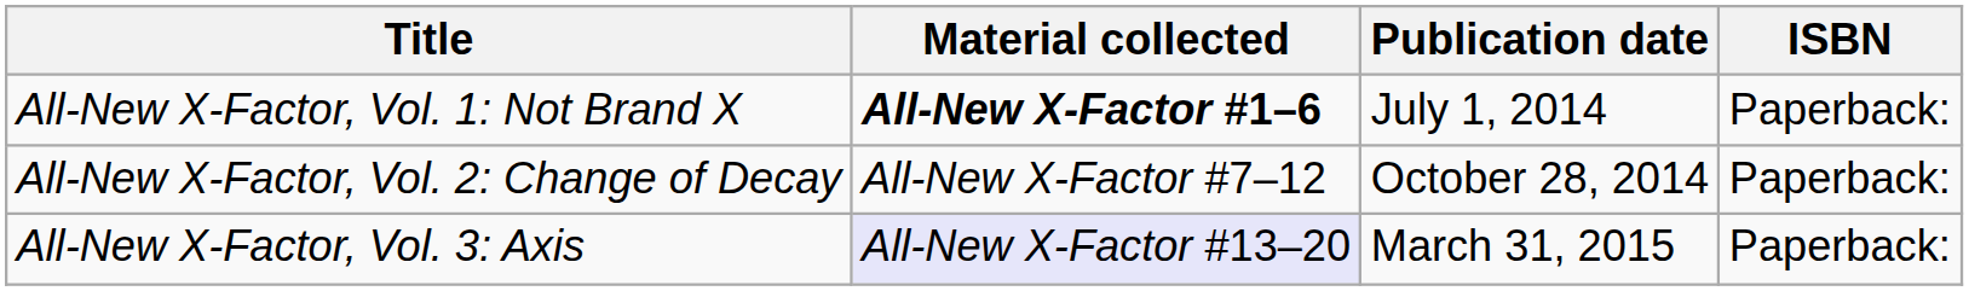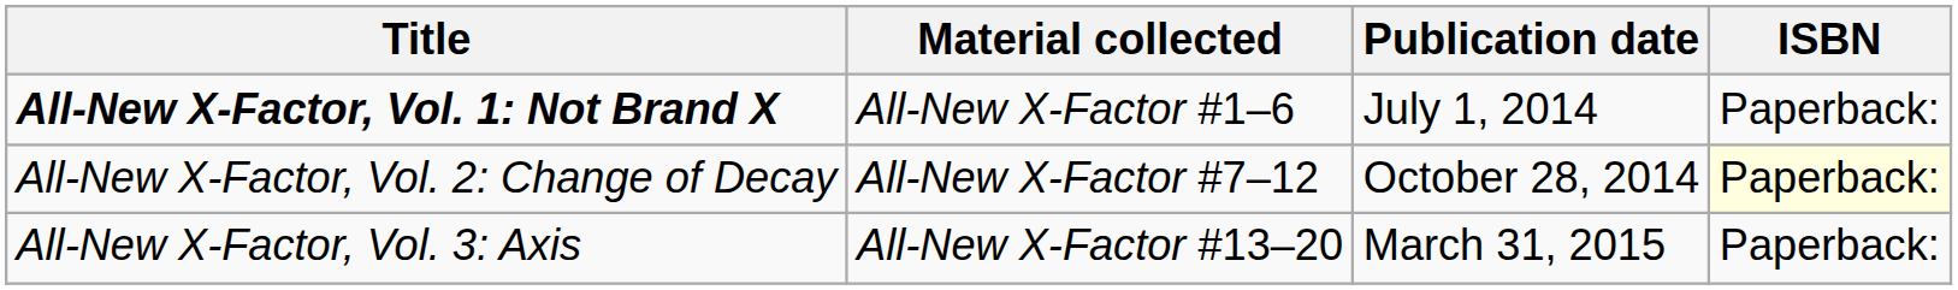row 2 | Title: normal -> bold
row 2 | Material collected: bold -> normal
row 3 | ISBN: no background -> lightyellow background
row 4 | Material collected: lavender background -> no background
